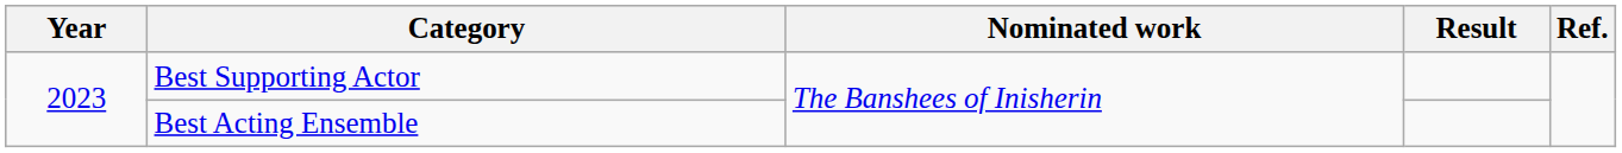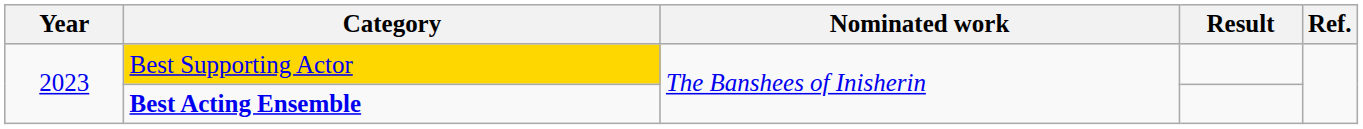Best Supporting Actor | Category: no background -> gold background
Best Acting Ensemble | Category: normal -> bold
